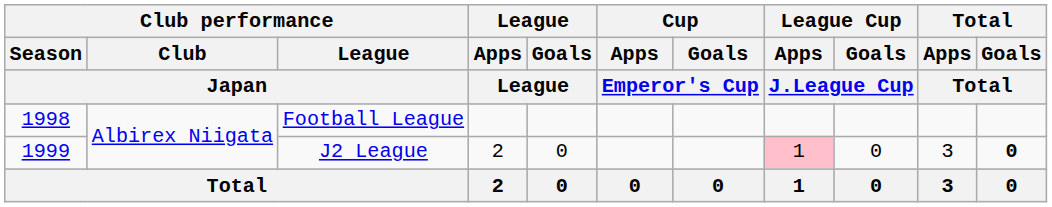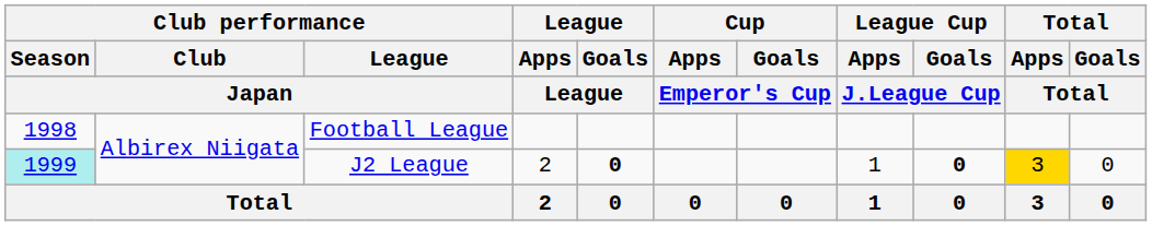J2 League | Club performance / Season / Japan: no background -> paleturquoise background
J2 League | League / Goals / League: normal -> bold
J2 League | League Cup / Apps / J.League Cup: pink background -> no background
J2 League | League Cup / Goals / J.League Cup: normal -> bold
J2 League | Total / Apps / Total: no background -> gold background
J2 League | Total / Goals / Total: bold -> normal
